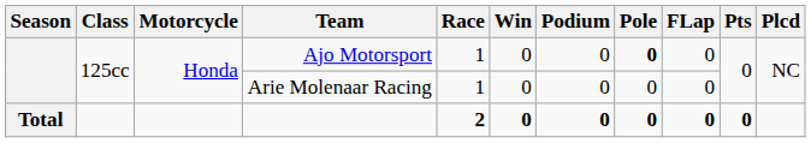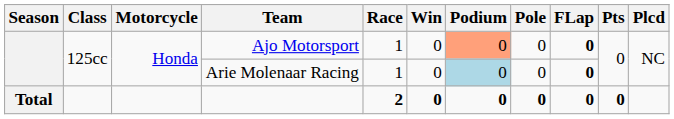Ajo Motorsport | Podium: no background -> lightsalmon background
Ajo Motorsport | Pole: bold -> normal
Ajo Motorsport | FLap: normal -> bold
Arie Molenaar Racing | Podium: no background -> lightblue background
Arie Molenaar Racing | FLap: normal -> bold
